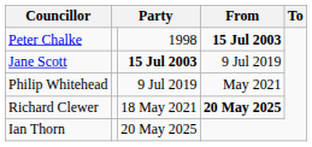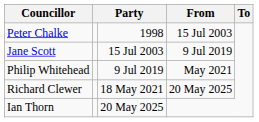Peter Chalke | From: bold -> normal
Jane Scott | column 3: bold -> normal
Richard Clewer | From: bold -> normal
